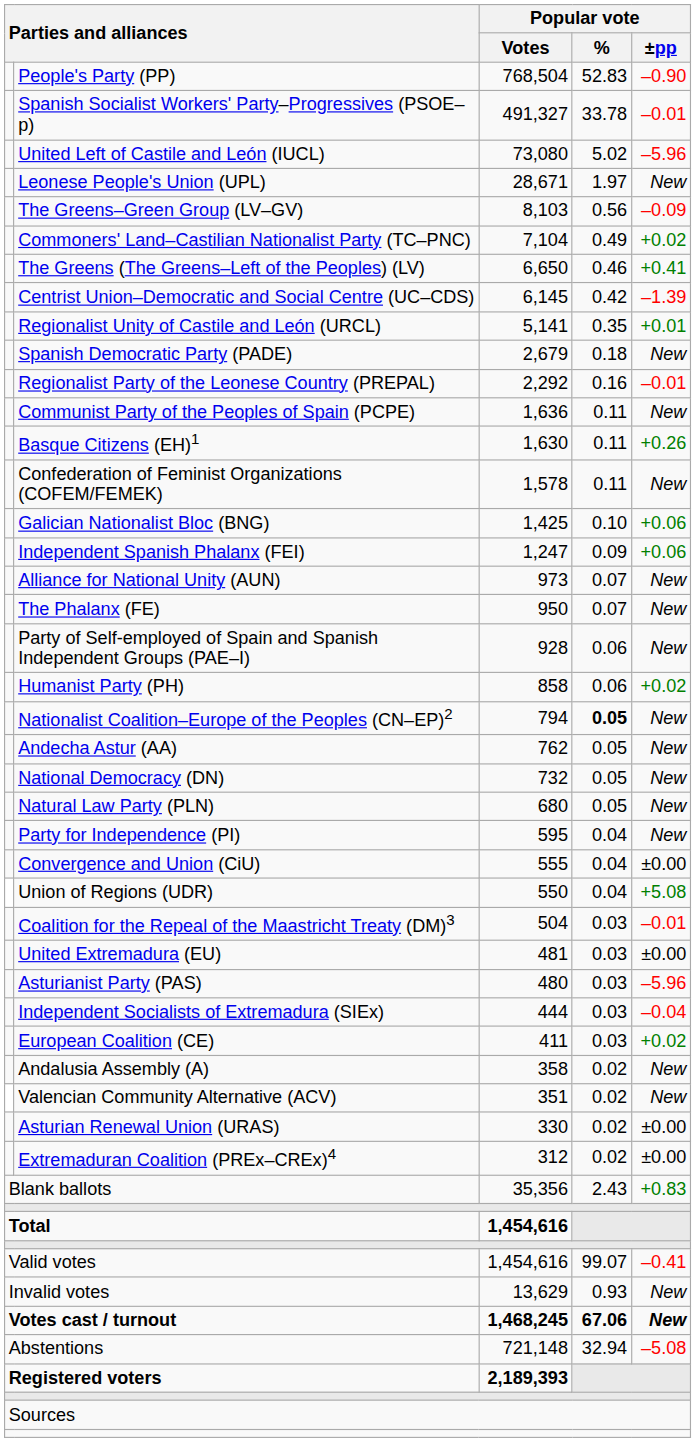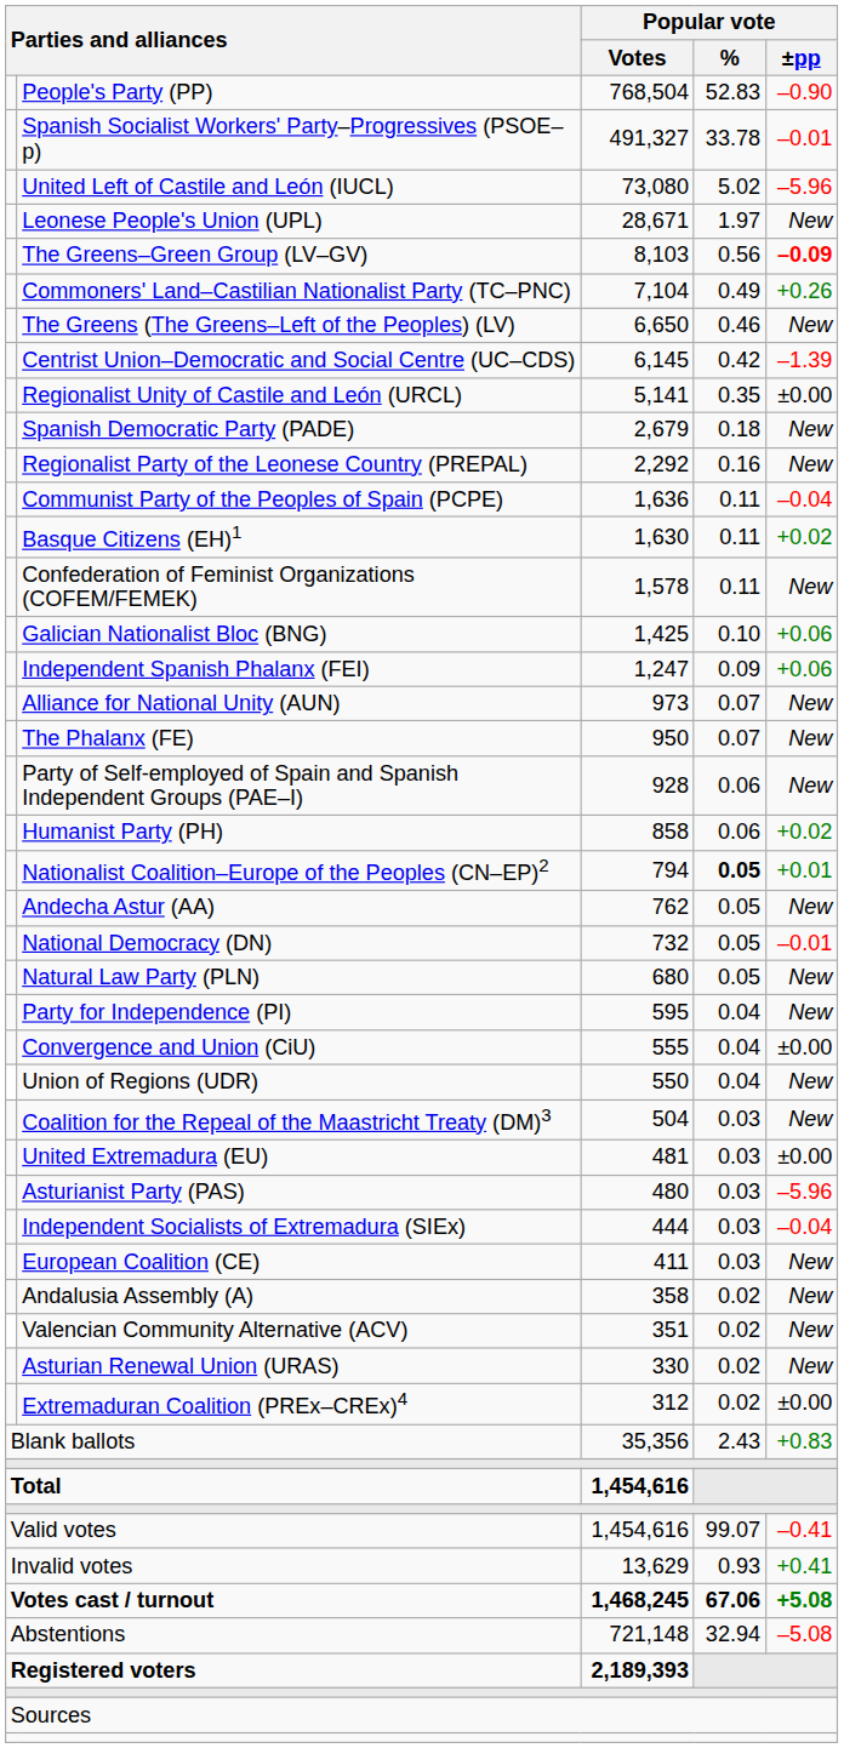The Greens–Green Group (LV–GV) | Popular vote / ±pp: normal -> bold
Commoners' Land–Castilian Nationalist Party (TC–PNC) | Popular vote / ±pp: +0.02 -> +0.26
The Greens (The Greens–Left of the Peoples) (LV) | Popular vote / ±pp: +0.41 -> New
Regionalist Unity of Castile and León (URCL) | Popular vote / ±pp: +0.01 -> ±0.00
Regionalist Party of the Leonese Country (PREPAL) | Popular vote / ±pp: –0.01 -> New
Communist Party of the Peoples of Spain (PCPE) | Popular vote / ±pp: New -> –0.04
Basque Citizens (EH)1 | Popular vote / ±pp: +0.26 -> +0.02
Nationalist Coalition–Europe of the Peoples (CN–EP)2 | Popular vote / ±pp: New -> +0.01
National Democracy (DN) | Popular vote / ±pp: New -> –0.01
Union of Regions (UDR) | Popular vote / ±pp: +5.08 -> New
Coalition for the Repeal of the Maastricht Treaty (DM)3 | Popular vote / ±pp: –0.01 -> New
European Coalition (CE) | Popular vote / ±pp: +0.02 -> New
Asturian Renewal Union (URAS) | Popular vote / ±pp: ±0.00 -> New
Invalid votes | Popular vote / ±pp: New -> +0.41
Votes cast / turnout | Popular vote / ±pp: New -> +5.08
